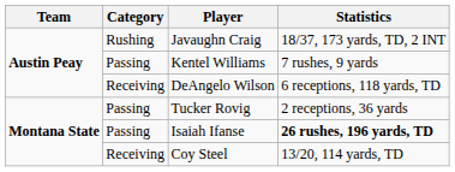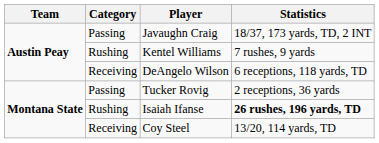Javaughn Craig | Category: Rushing -> Passing
Kentel Williams | Category: Passing -> Rushing
Isaiah Ifanse | Category: Passing -> Rushing
